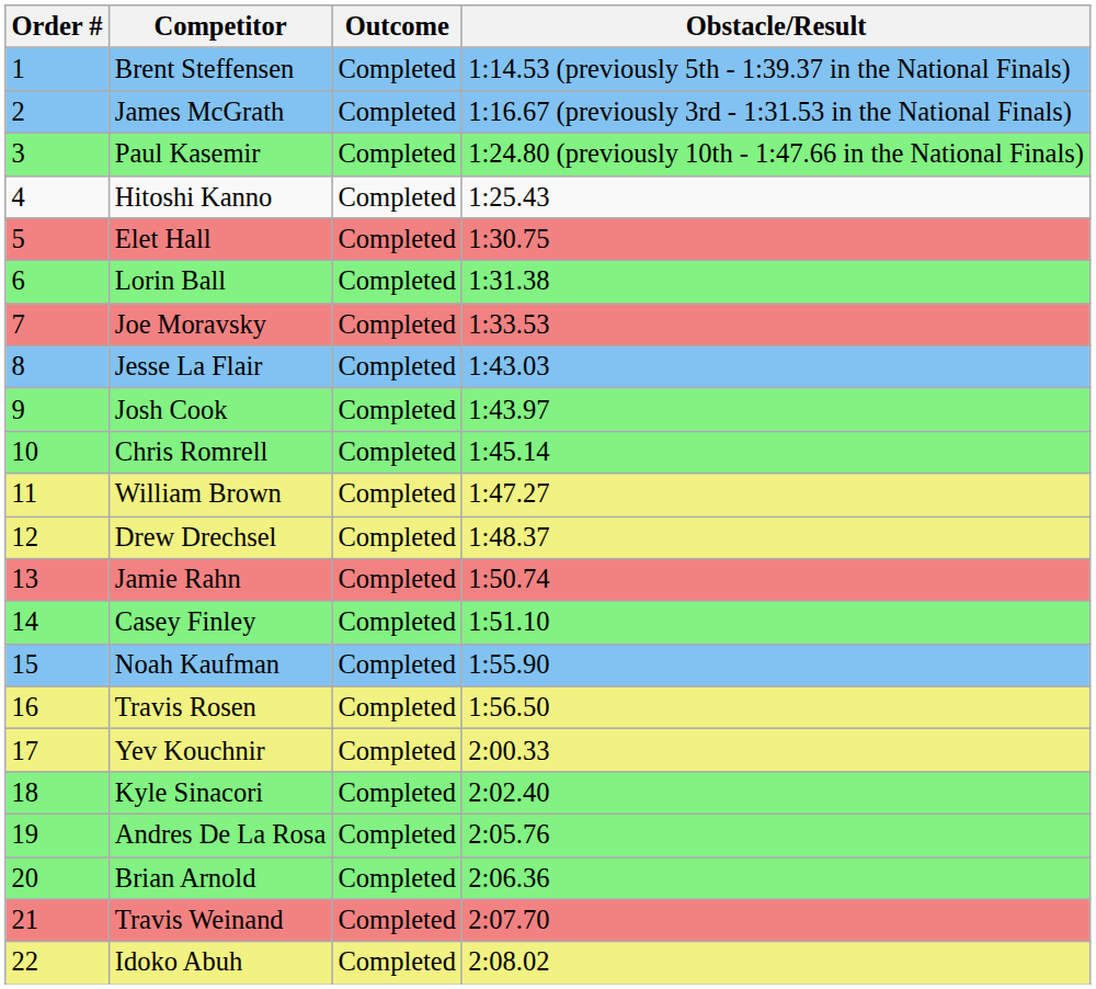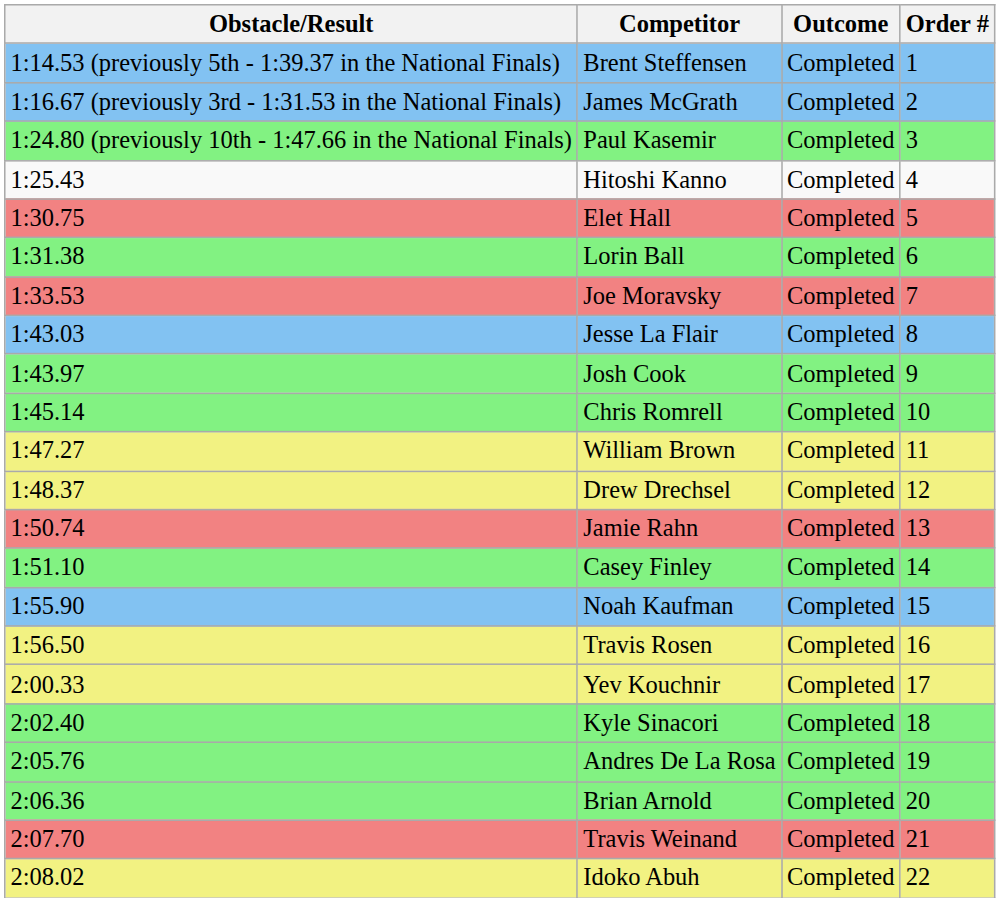columns swapped: Order # <-> Obstacle/Result
